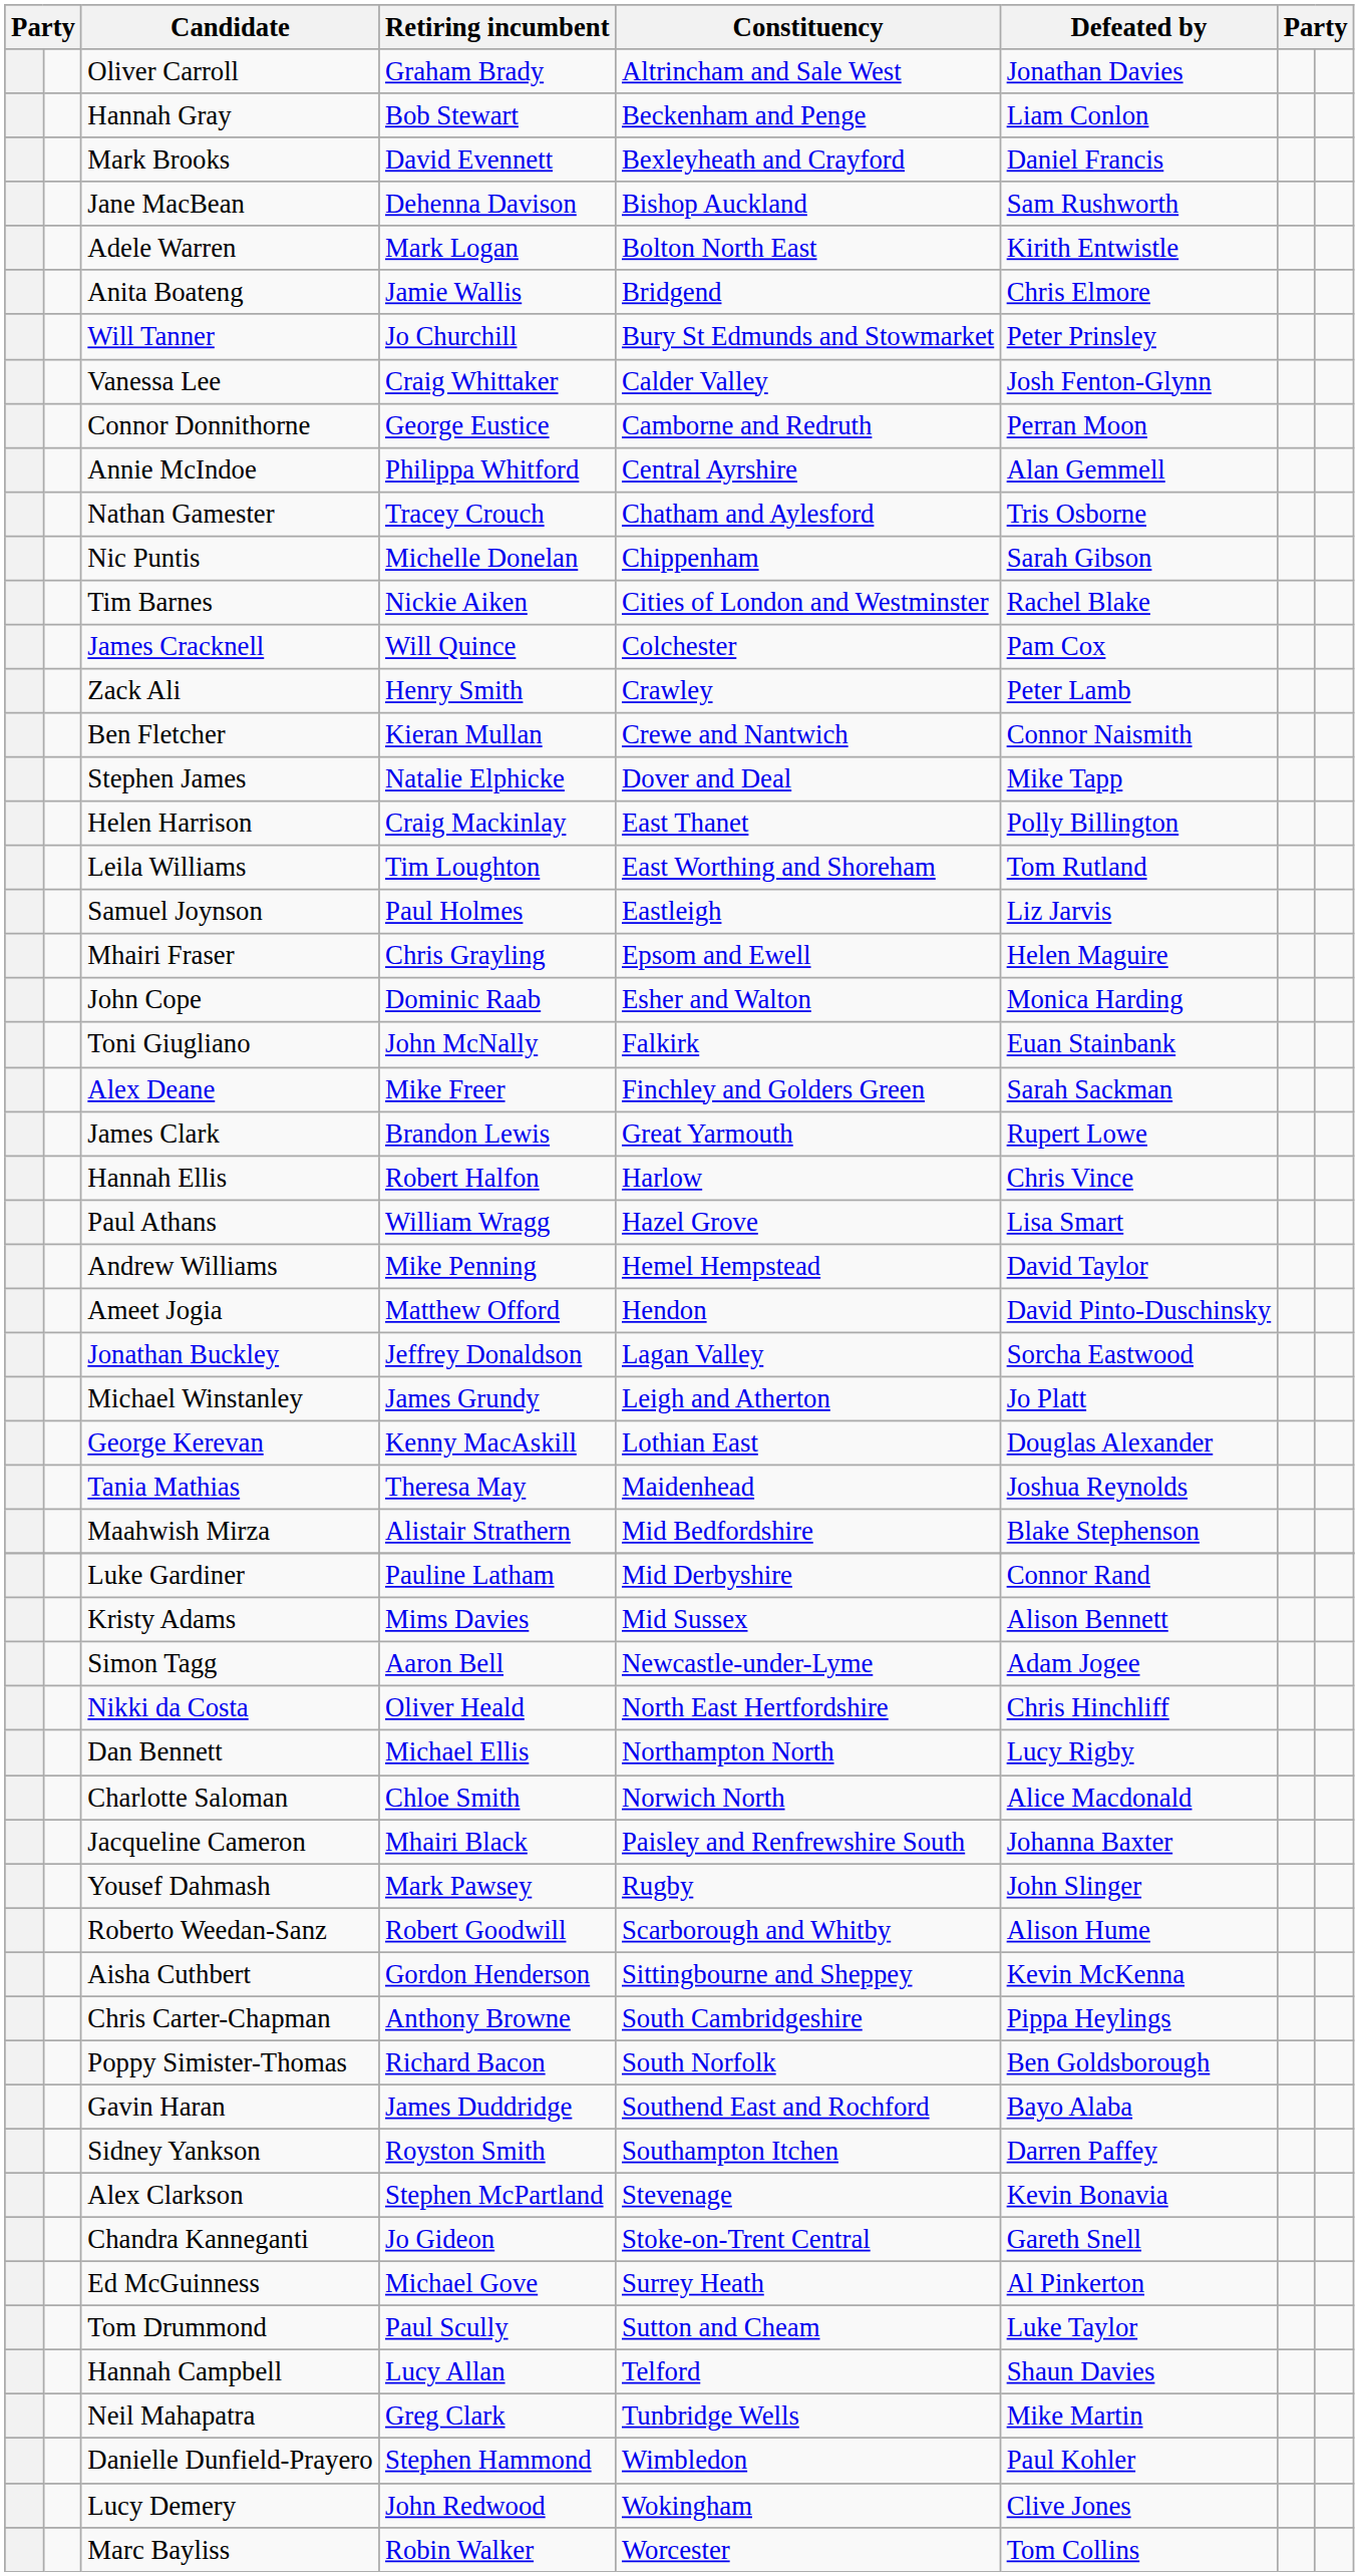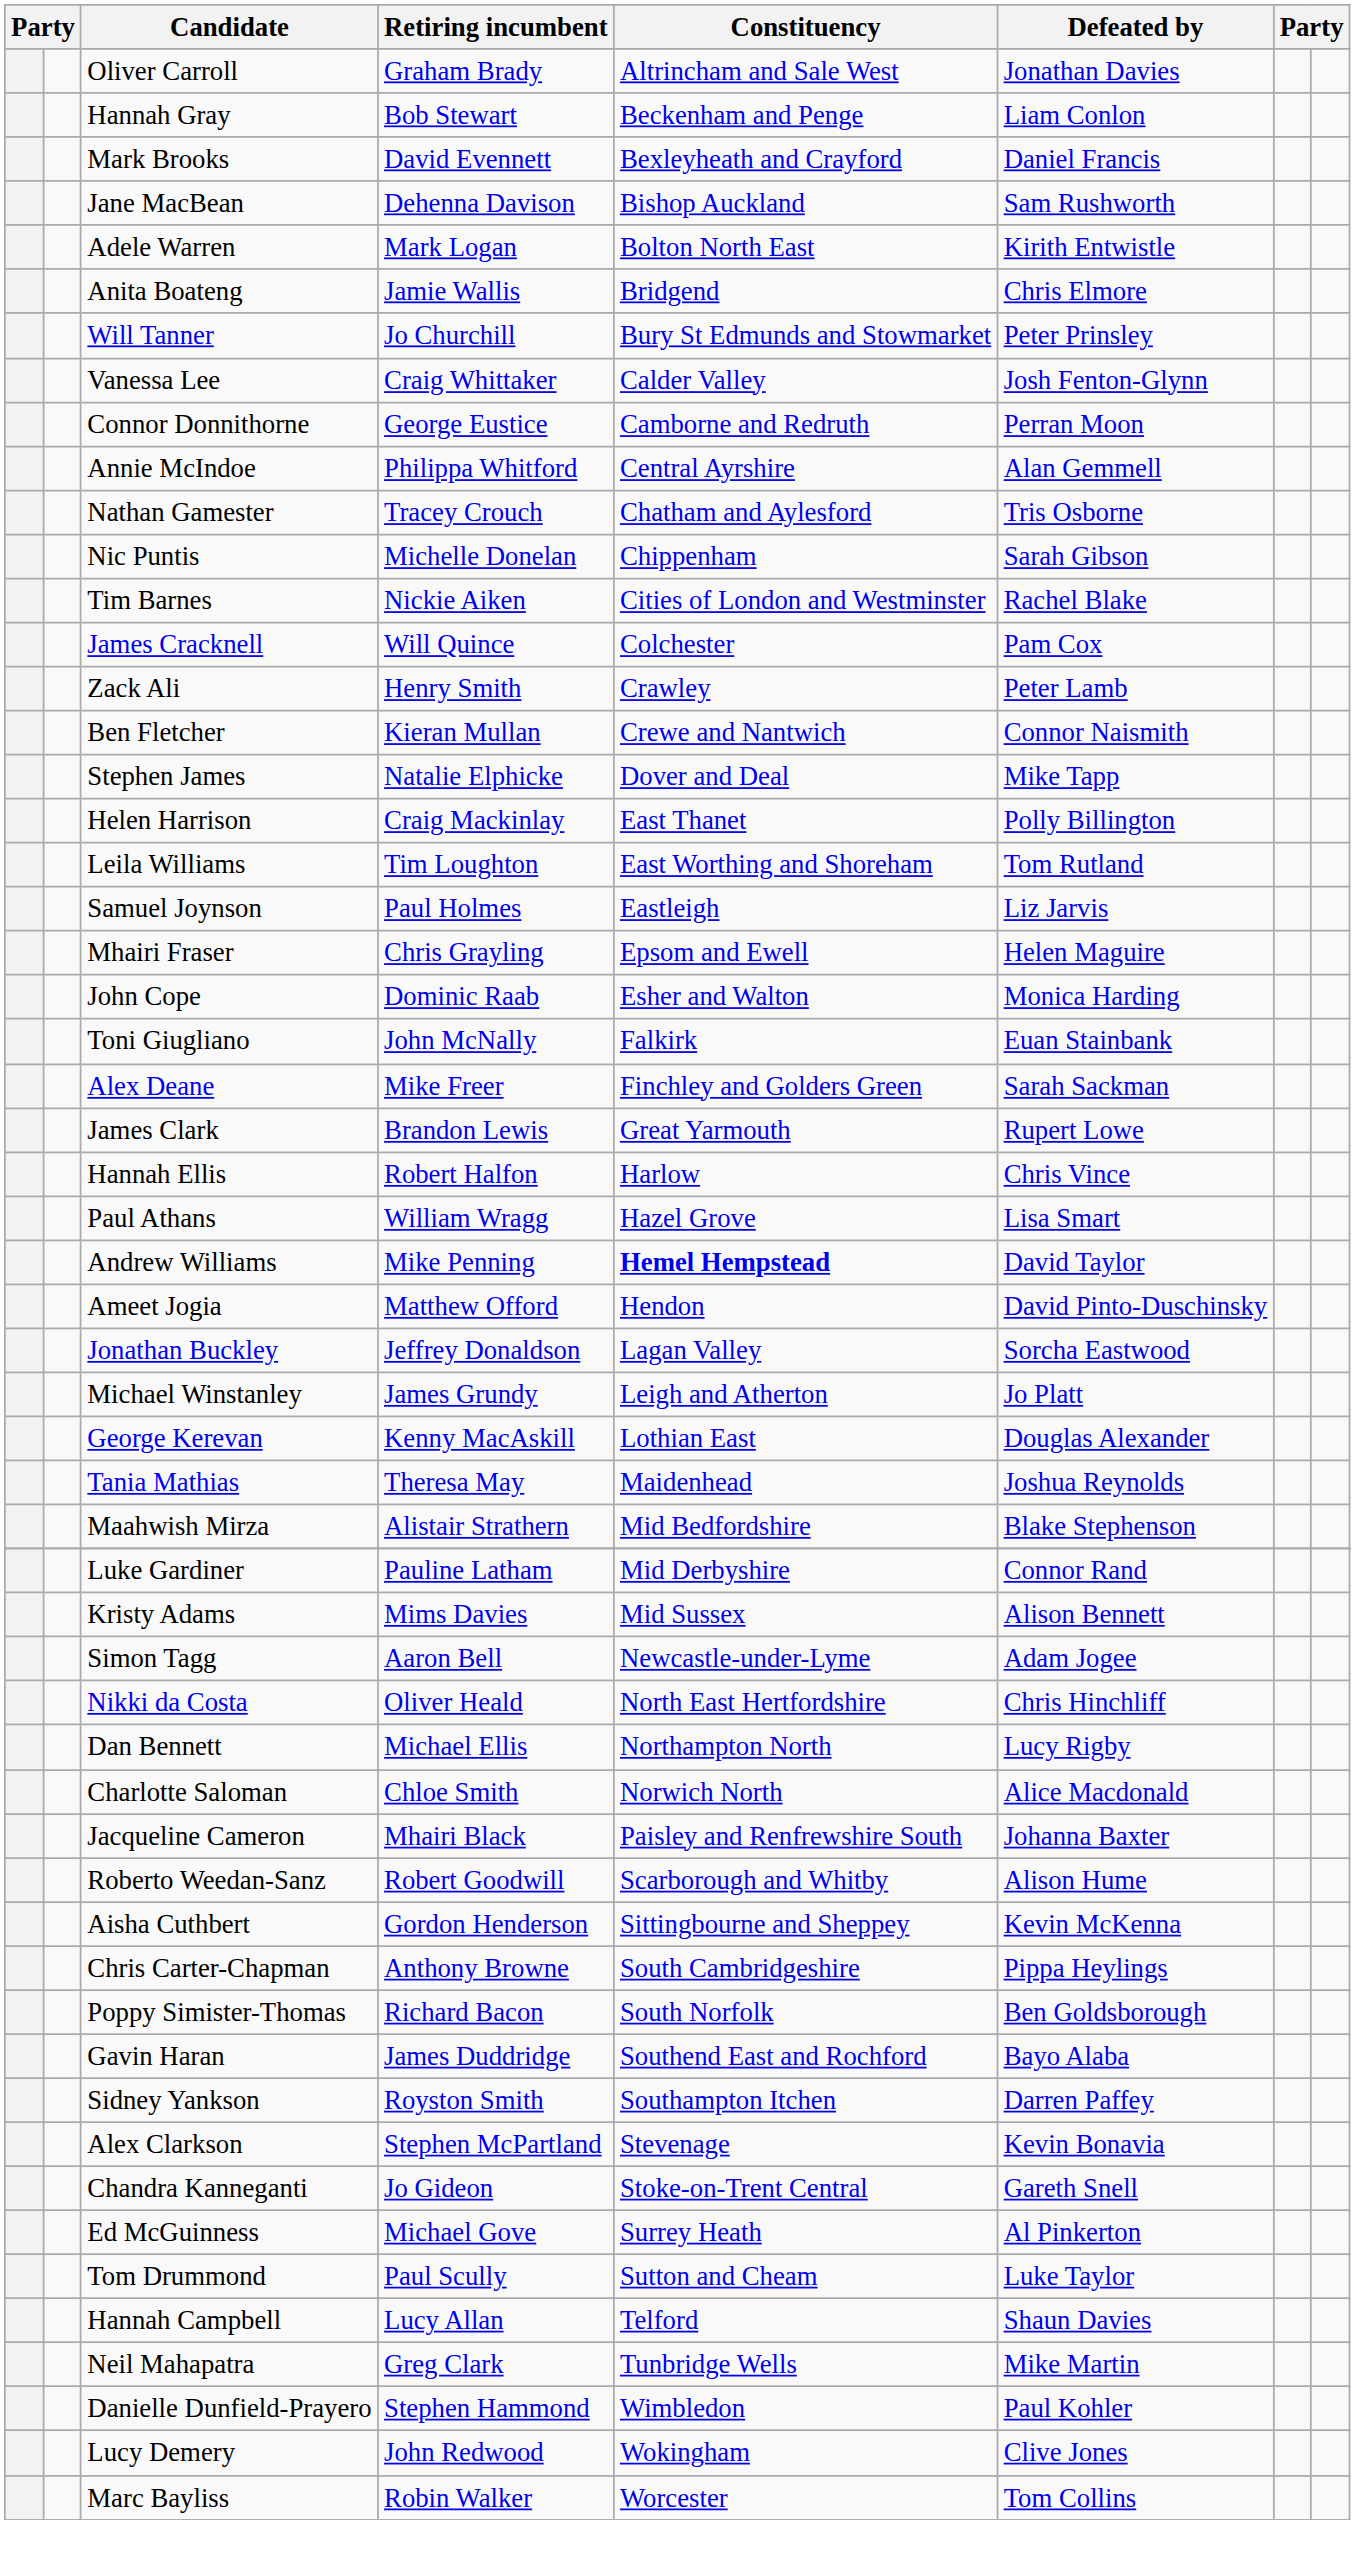Andrew Williams | Constituency: normal -> bold
- row: Yousef Dahmash | Mark Pawsey | Rugby | John Slinger
